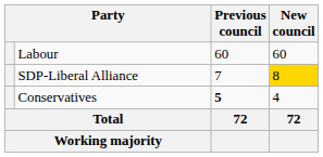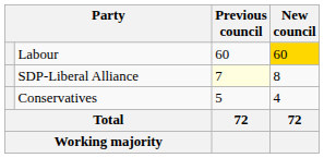Labour | New council: no background -> gold background
SDP-Liberal Alliance | Previous council: no background -> lightyellow background
SDP-Liberal Alliance | New council: gold background -> no background
Conservatives | Previous council: bold -> normal
